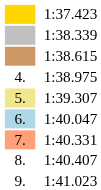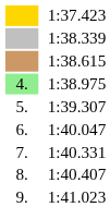1:38.975 | column 1: no background -> lightgreen background
1:39.307 | column 1: khaki background -> no background
1:40.047 | column 1: lightblue background -> no background
1:40.331 | column 1: lightsalmon background -> no background
